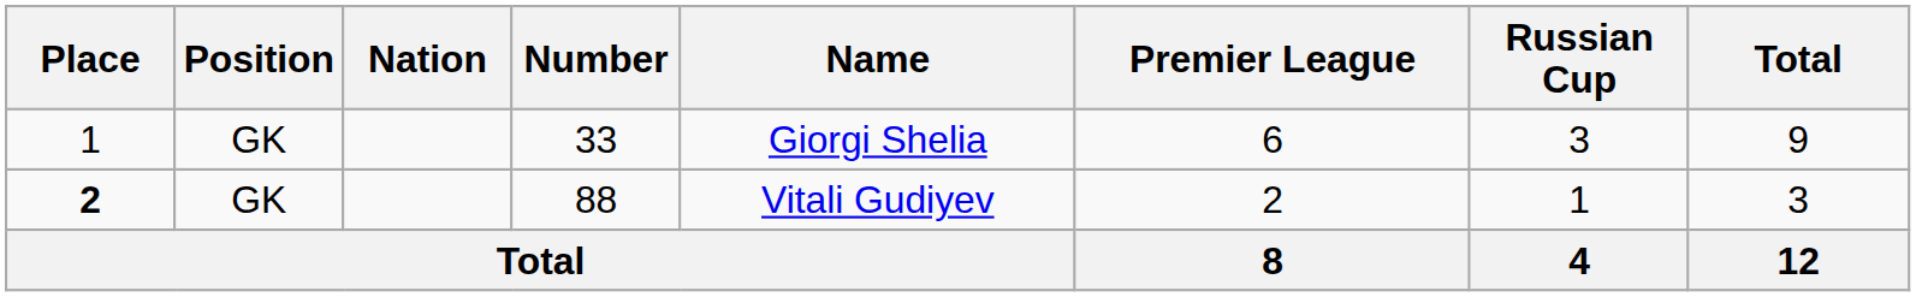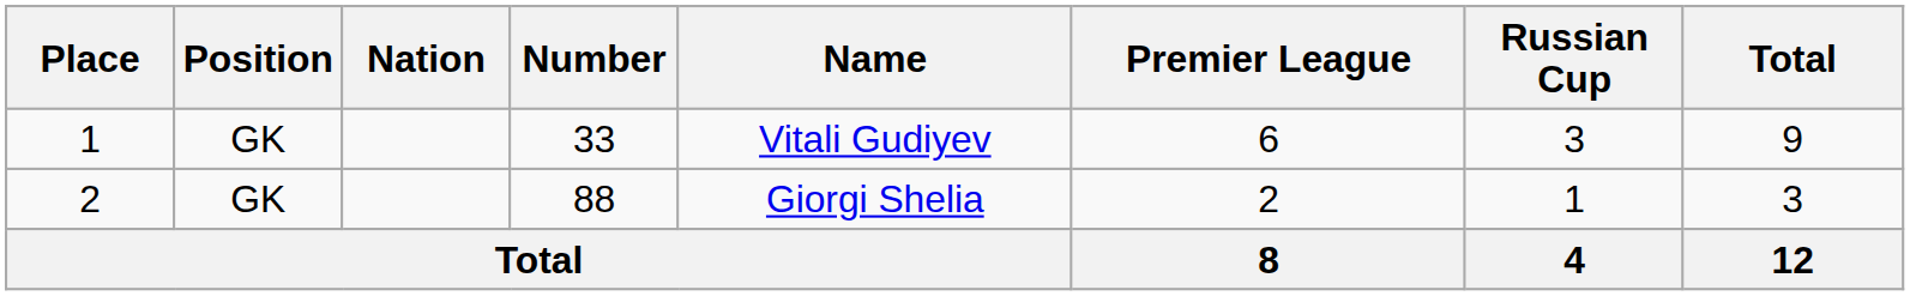row 2 | Name: Giorgi Shelia -> Vitali Gudiyev
row 3 | Place: bold -> normal
row 3 | Name: Vitali Gudiyev -> Giorgi Shelia
